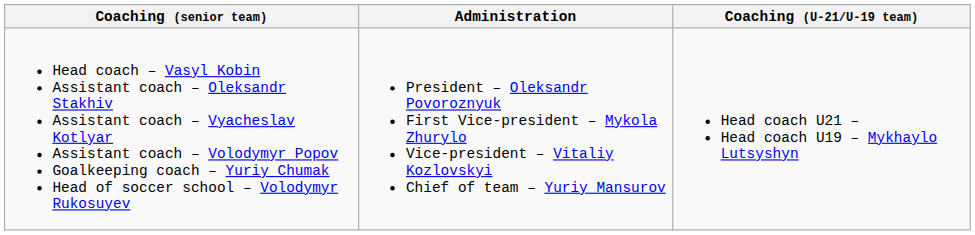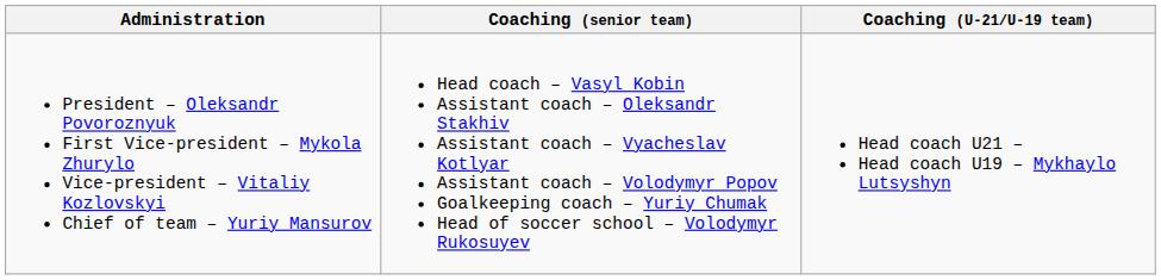columns swapped: Administration <-> Coaching (senior team)
